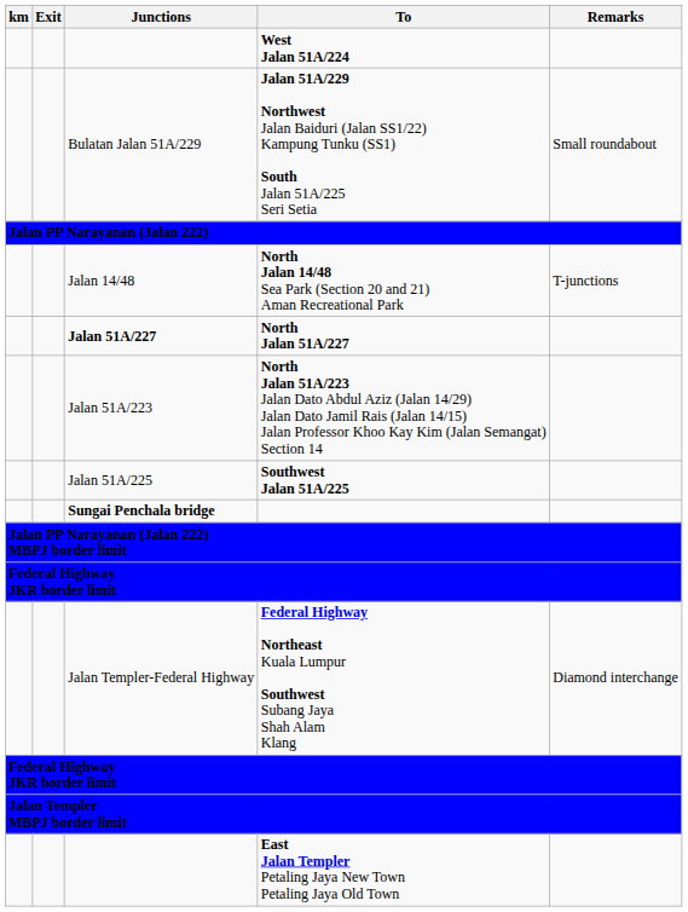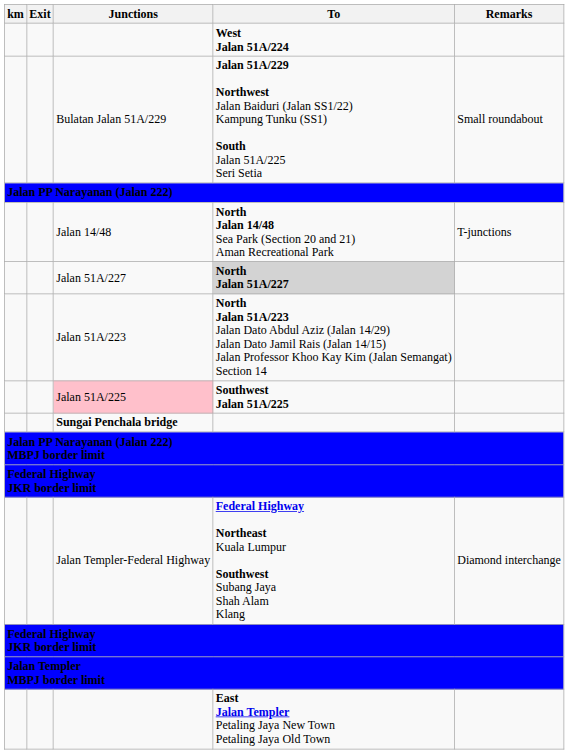North Jalan 51A/227 | Junctions: bold -> normal
North Jalan 51A/227 | To: no background -> lightgrey background
Southwest Jalan 51A/225 | Junctions: no background -> pink background
